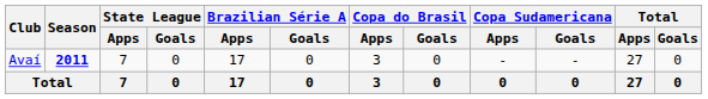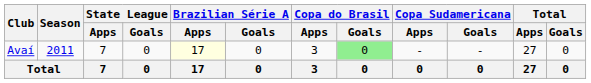Avaí | Season: bold -> normal
Avaí | Brazilian Série A / Apps: no background -> lightyellow background
Avaí | Copa do Brasil / Goals: no background -> lightgreen background
